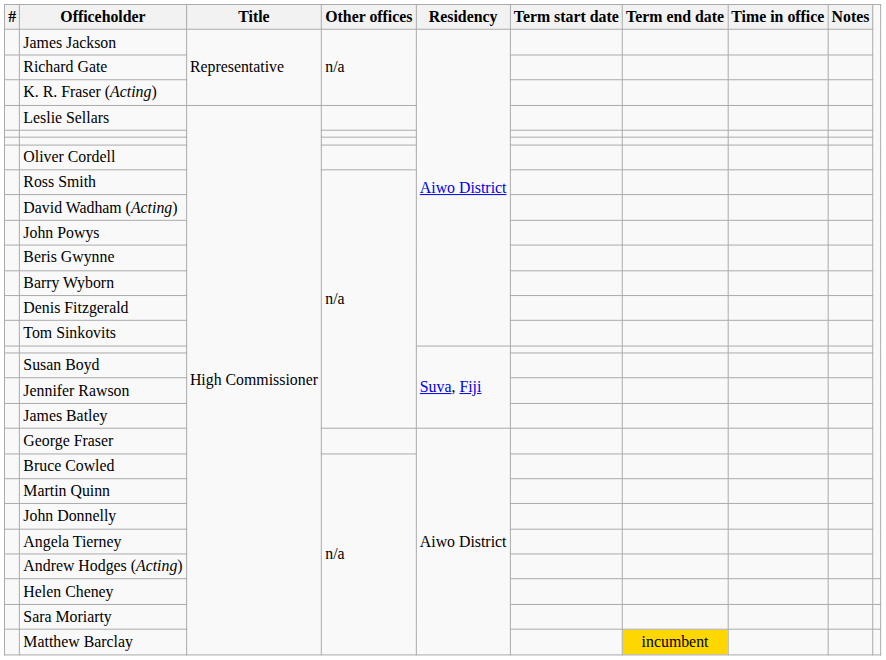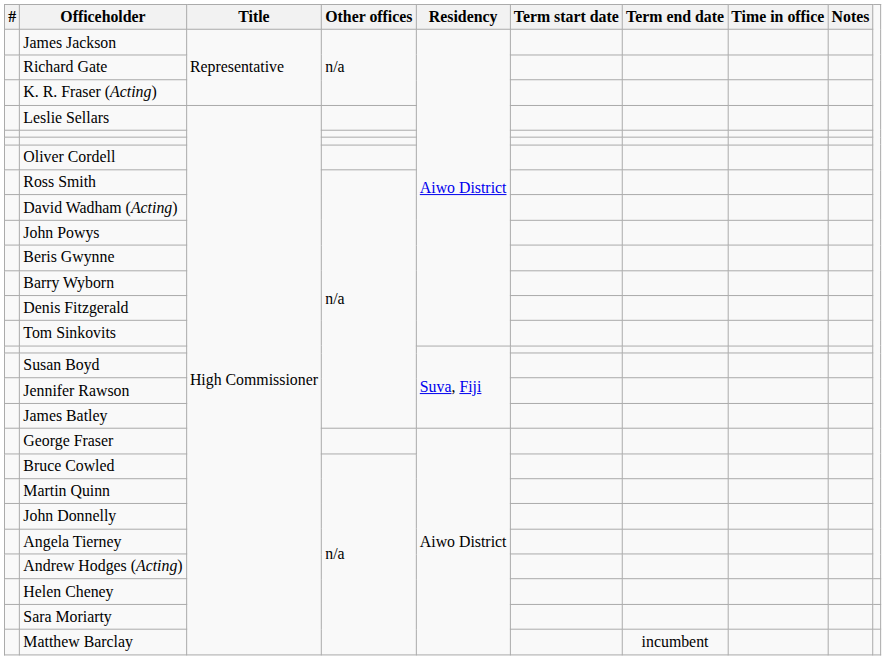Matthew Barclay | Term end date: gold background -> no background
